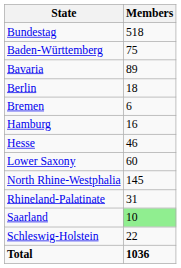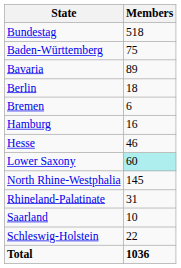Lower Saxony | Members: no background -> paleturquoise background
Saarland | Members: lightgreen background -> no background
